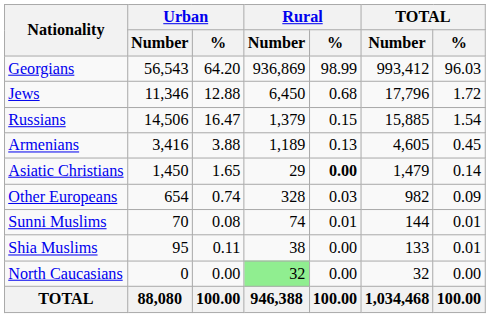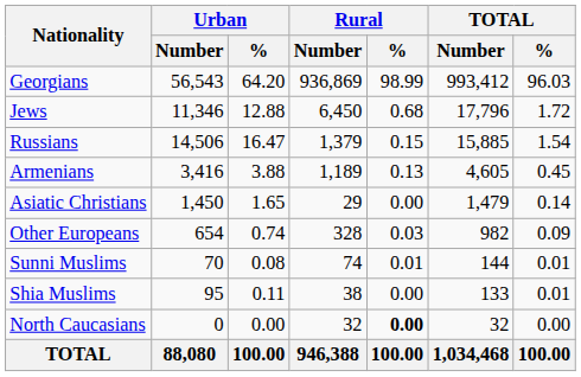Asiatic Christians | Rural / %: bold -> normal
North Caucasians | Rural / Number: lightgreen background -> no background
North Caucasians | Rural / %: normal -> bold
